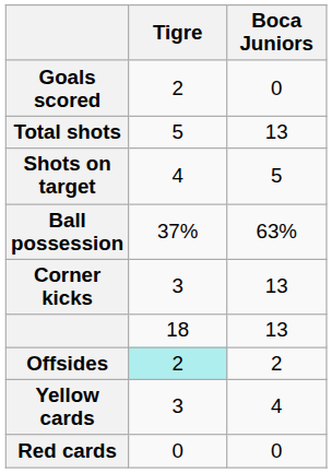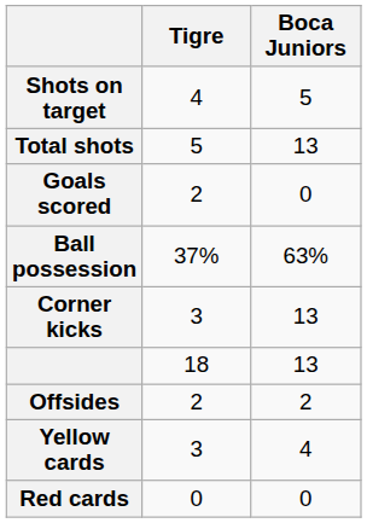rows swapped: Goals scored <-> Shots on target
Offsides | Tigre: paleturquoise background -> no background
